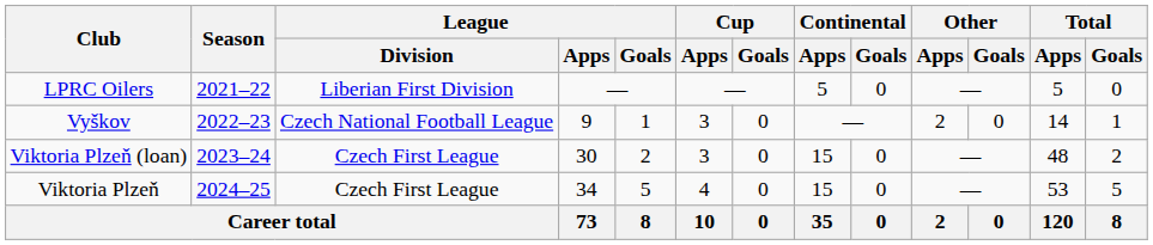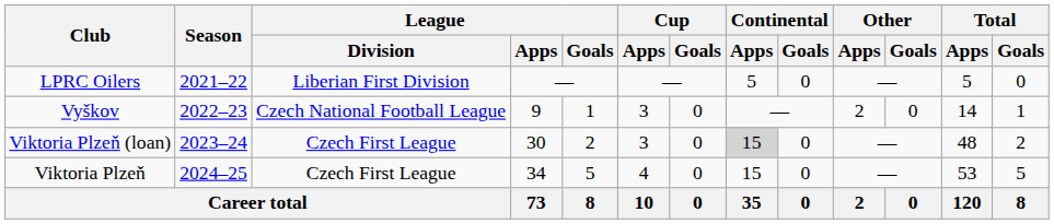Viktoria Plzeň (loan) | Continental / Apps: no background -> lightgrey background
